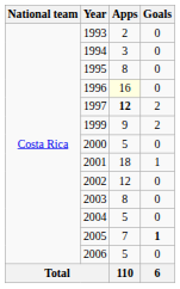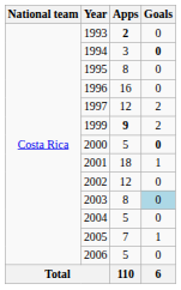1993 | Apps: normal -> bold
1994 | Goals: normal -> bold
1996 | Apps: lightyellow background -> no background
1997 | Apps: bold -> normal
1999 | Apps: normal -> bold
2000 | Goals: normal -> bold
2003 | Goals: no background -> lightblue background
2005 | Goals: bold -> normal
